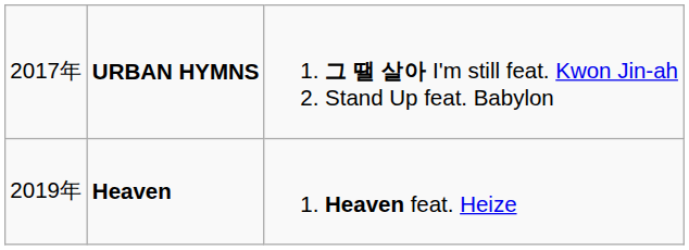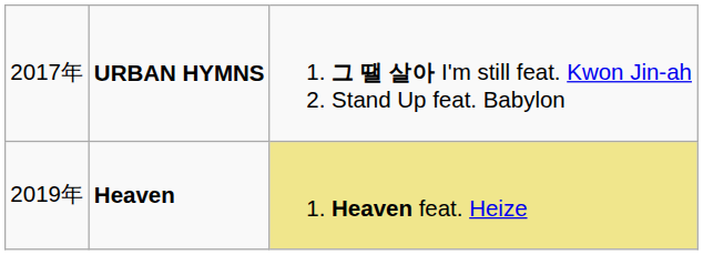Heaven | column 3: no background -> khaki background
